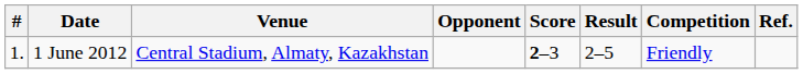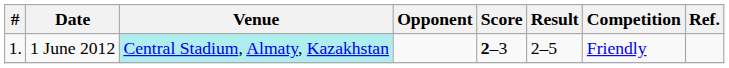1 June 2012 | Venue: no background -> paleturquoise background
